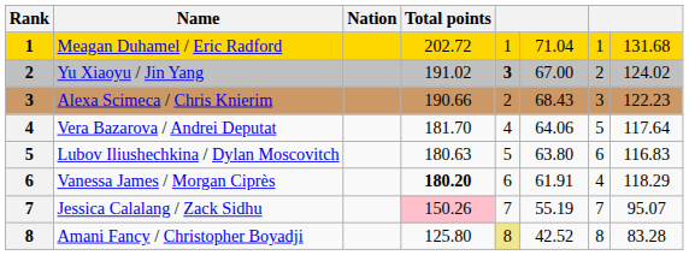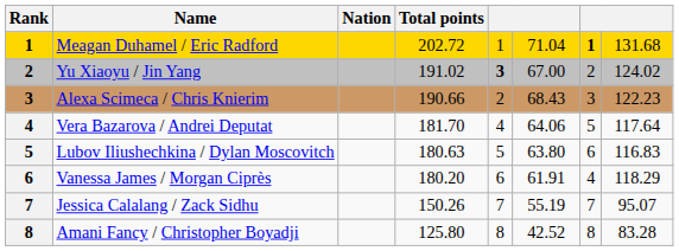Meagan Duhamel / Eric Radford | column 7: normal -> bold
Vanessa James / Morgan Ciprès | Total points: bold -> normal
Jessica Calalang / Zack Sidhu | Total points: pink background -> no background
Amani Fancy / Christopher Boyadji | column 5: khaki background -> no background
